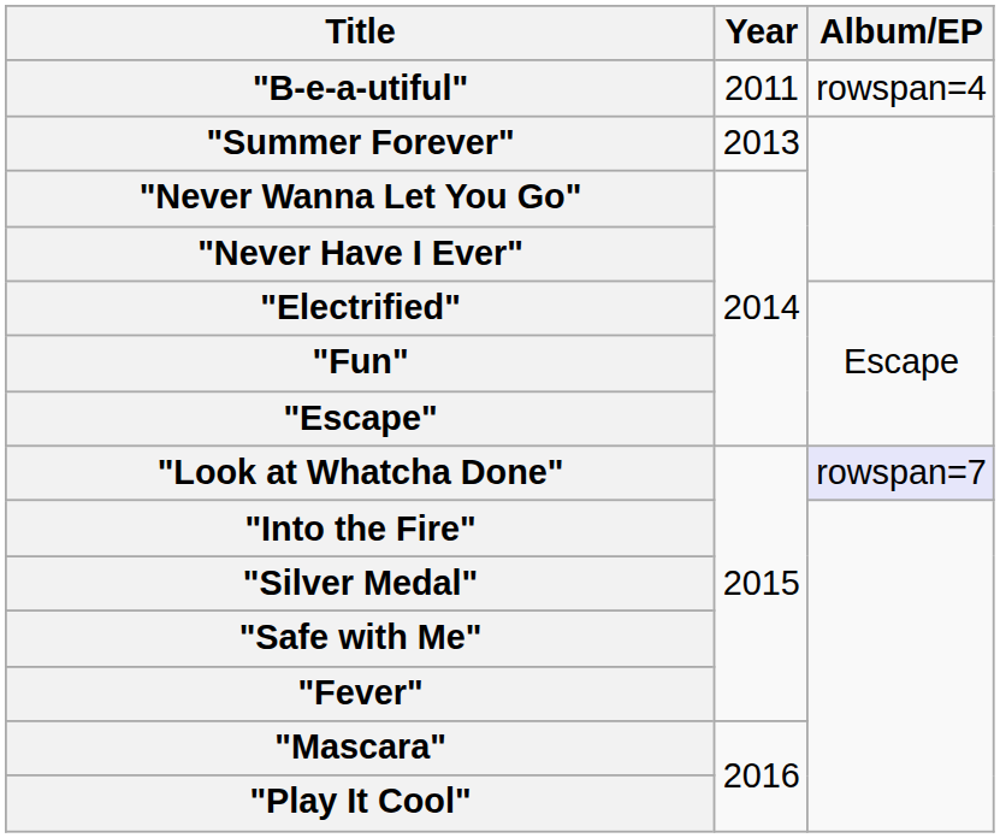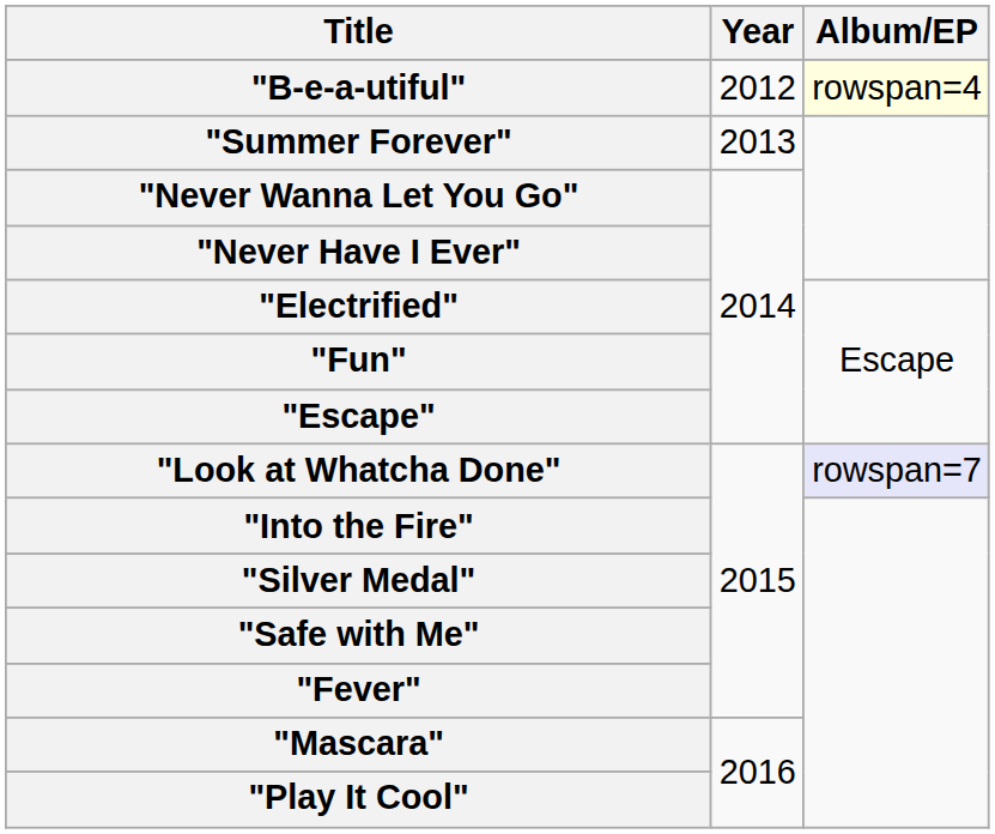"B-e-a-utiful" | Year: 2011 -> 2012
"B-e-a-utiful" | Album/EP: no background -> lightyellow background
